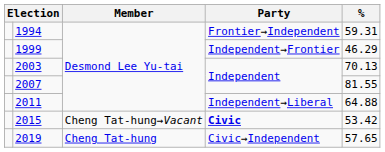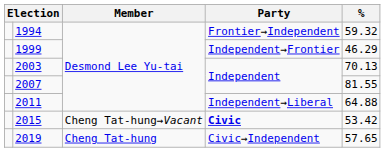1994 | %: 59.31 -> 59.32
